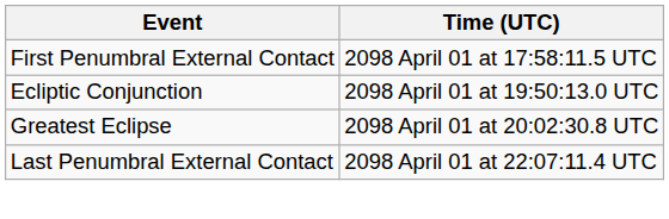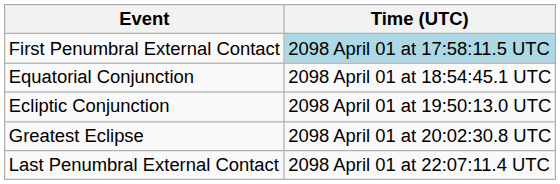First Penumbral External Contact | Time (UTC): no background -> lightblue background
+ row: Equatorial Conjunction | 2098 April 01 at 18:54:45.1 UTC
